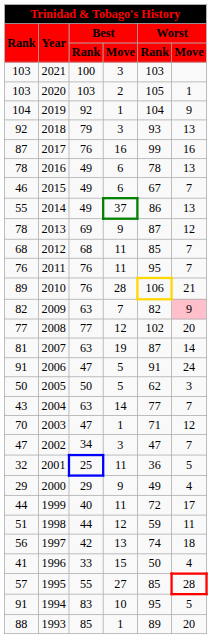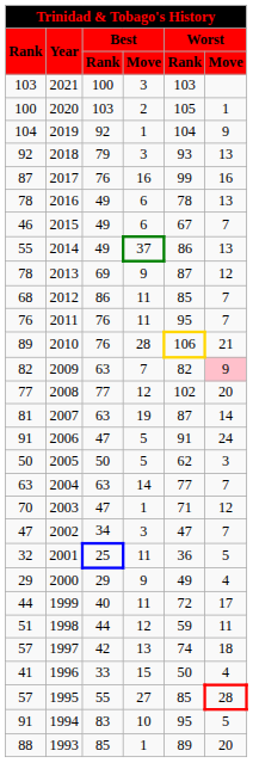2020 | Rank: 103 -> 100
2012 | Best / Rank: 68 -> 86
2004 | Rank: 43 -> 63
1997 | Rank: 56 -> 57
